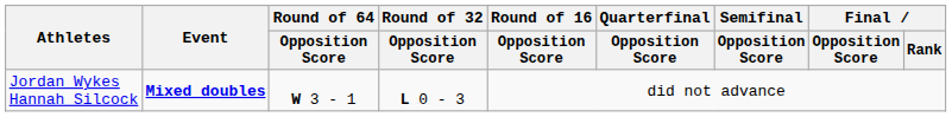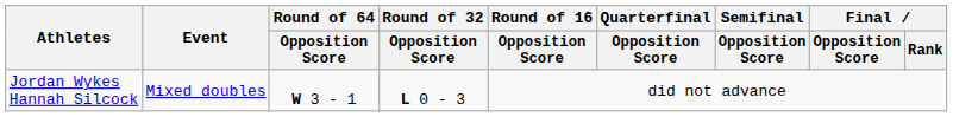Jordan Wykes Hannah Silcock | Event: bold -> normal
